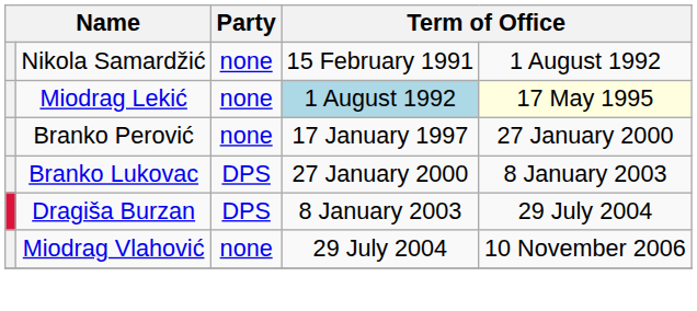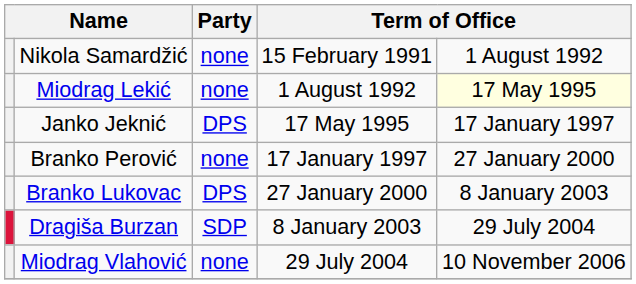Miodrag Lekić | column 4: lightblue background -> no background
+ row: Janko Jeknić | DPS | 17 May 1995 | 17 January 1997
Dragiša Burzan | Party: DPS -> SDP
